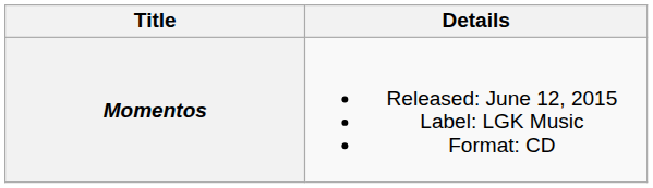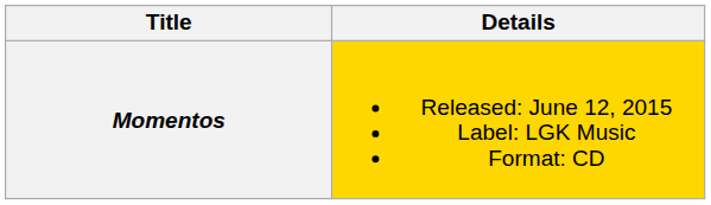Momentos | Details: no background -> gold background
